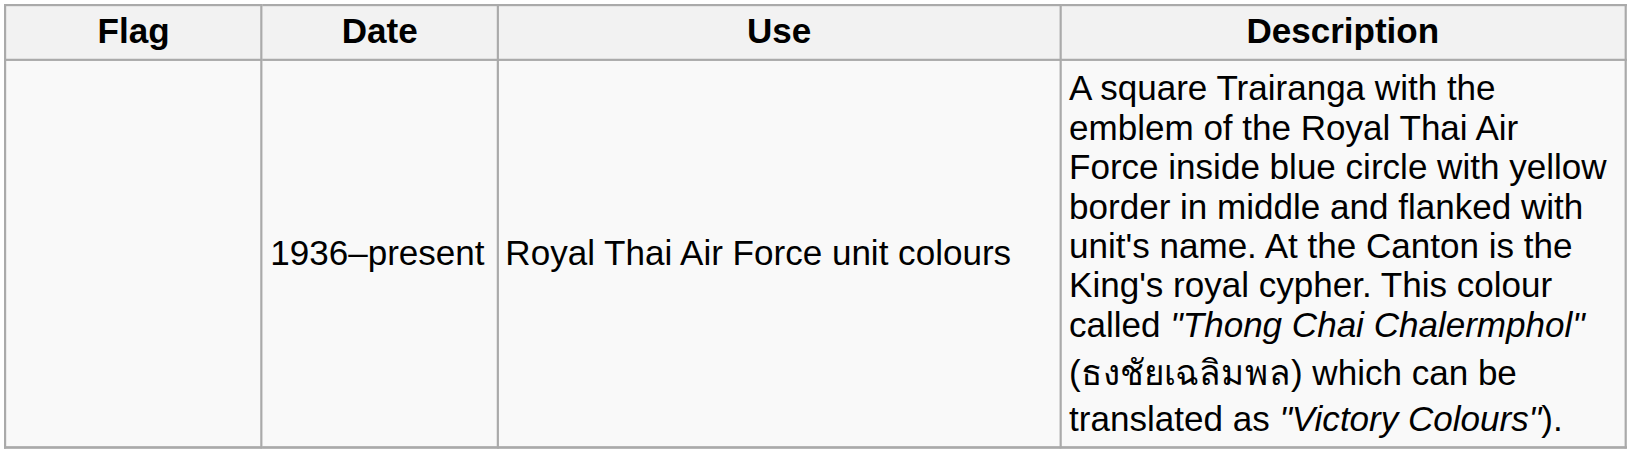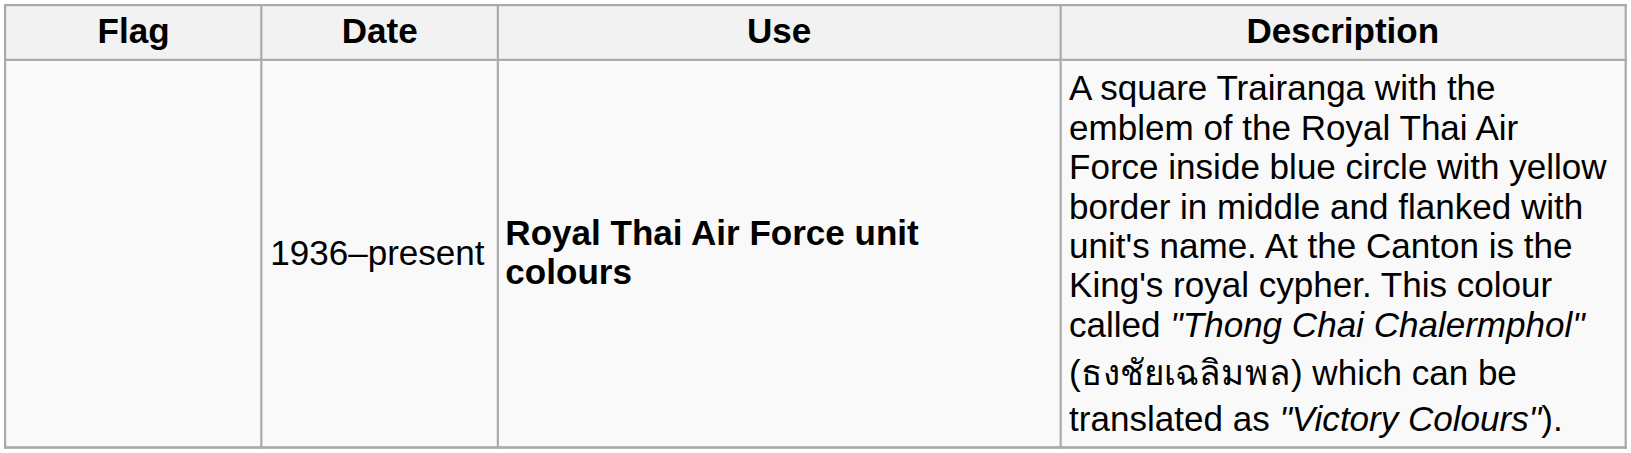1936–present | Use: normal -> bold
